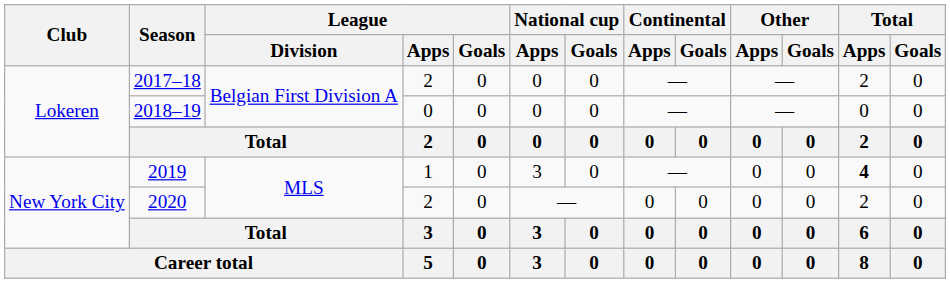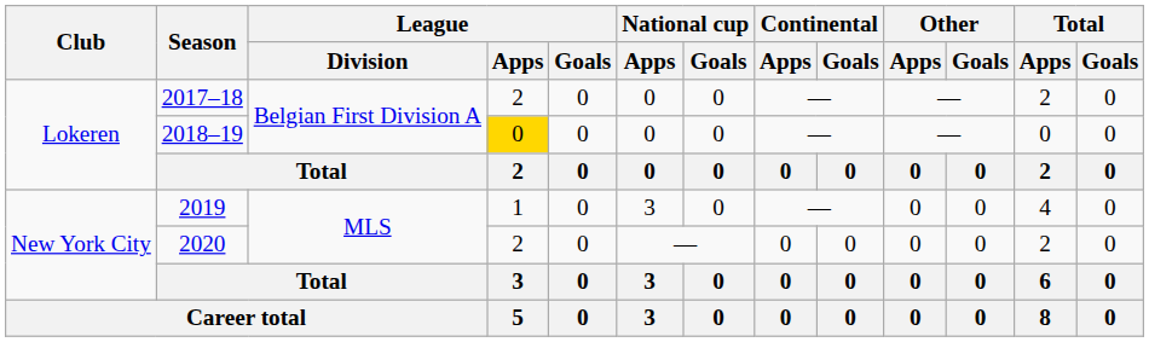2018–19 | League / Apps: no background -> gold background
2019 | Total / Apps: bold -> normal
